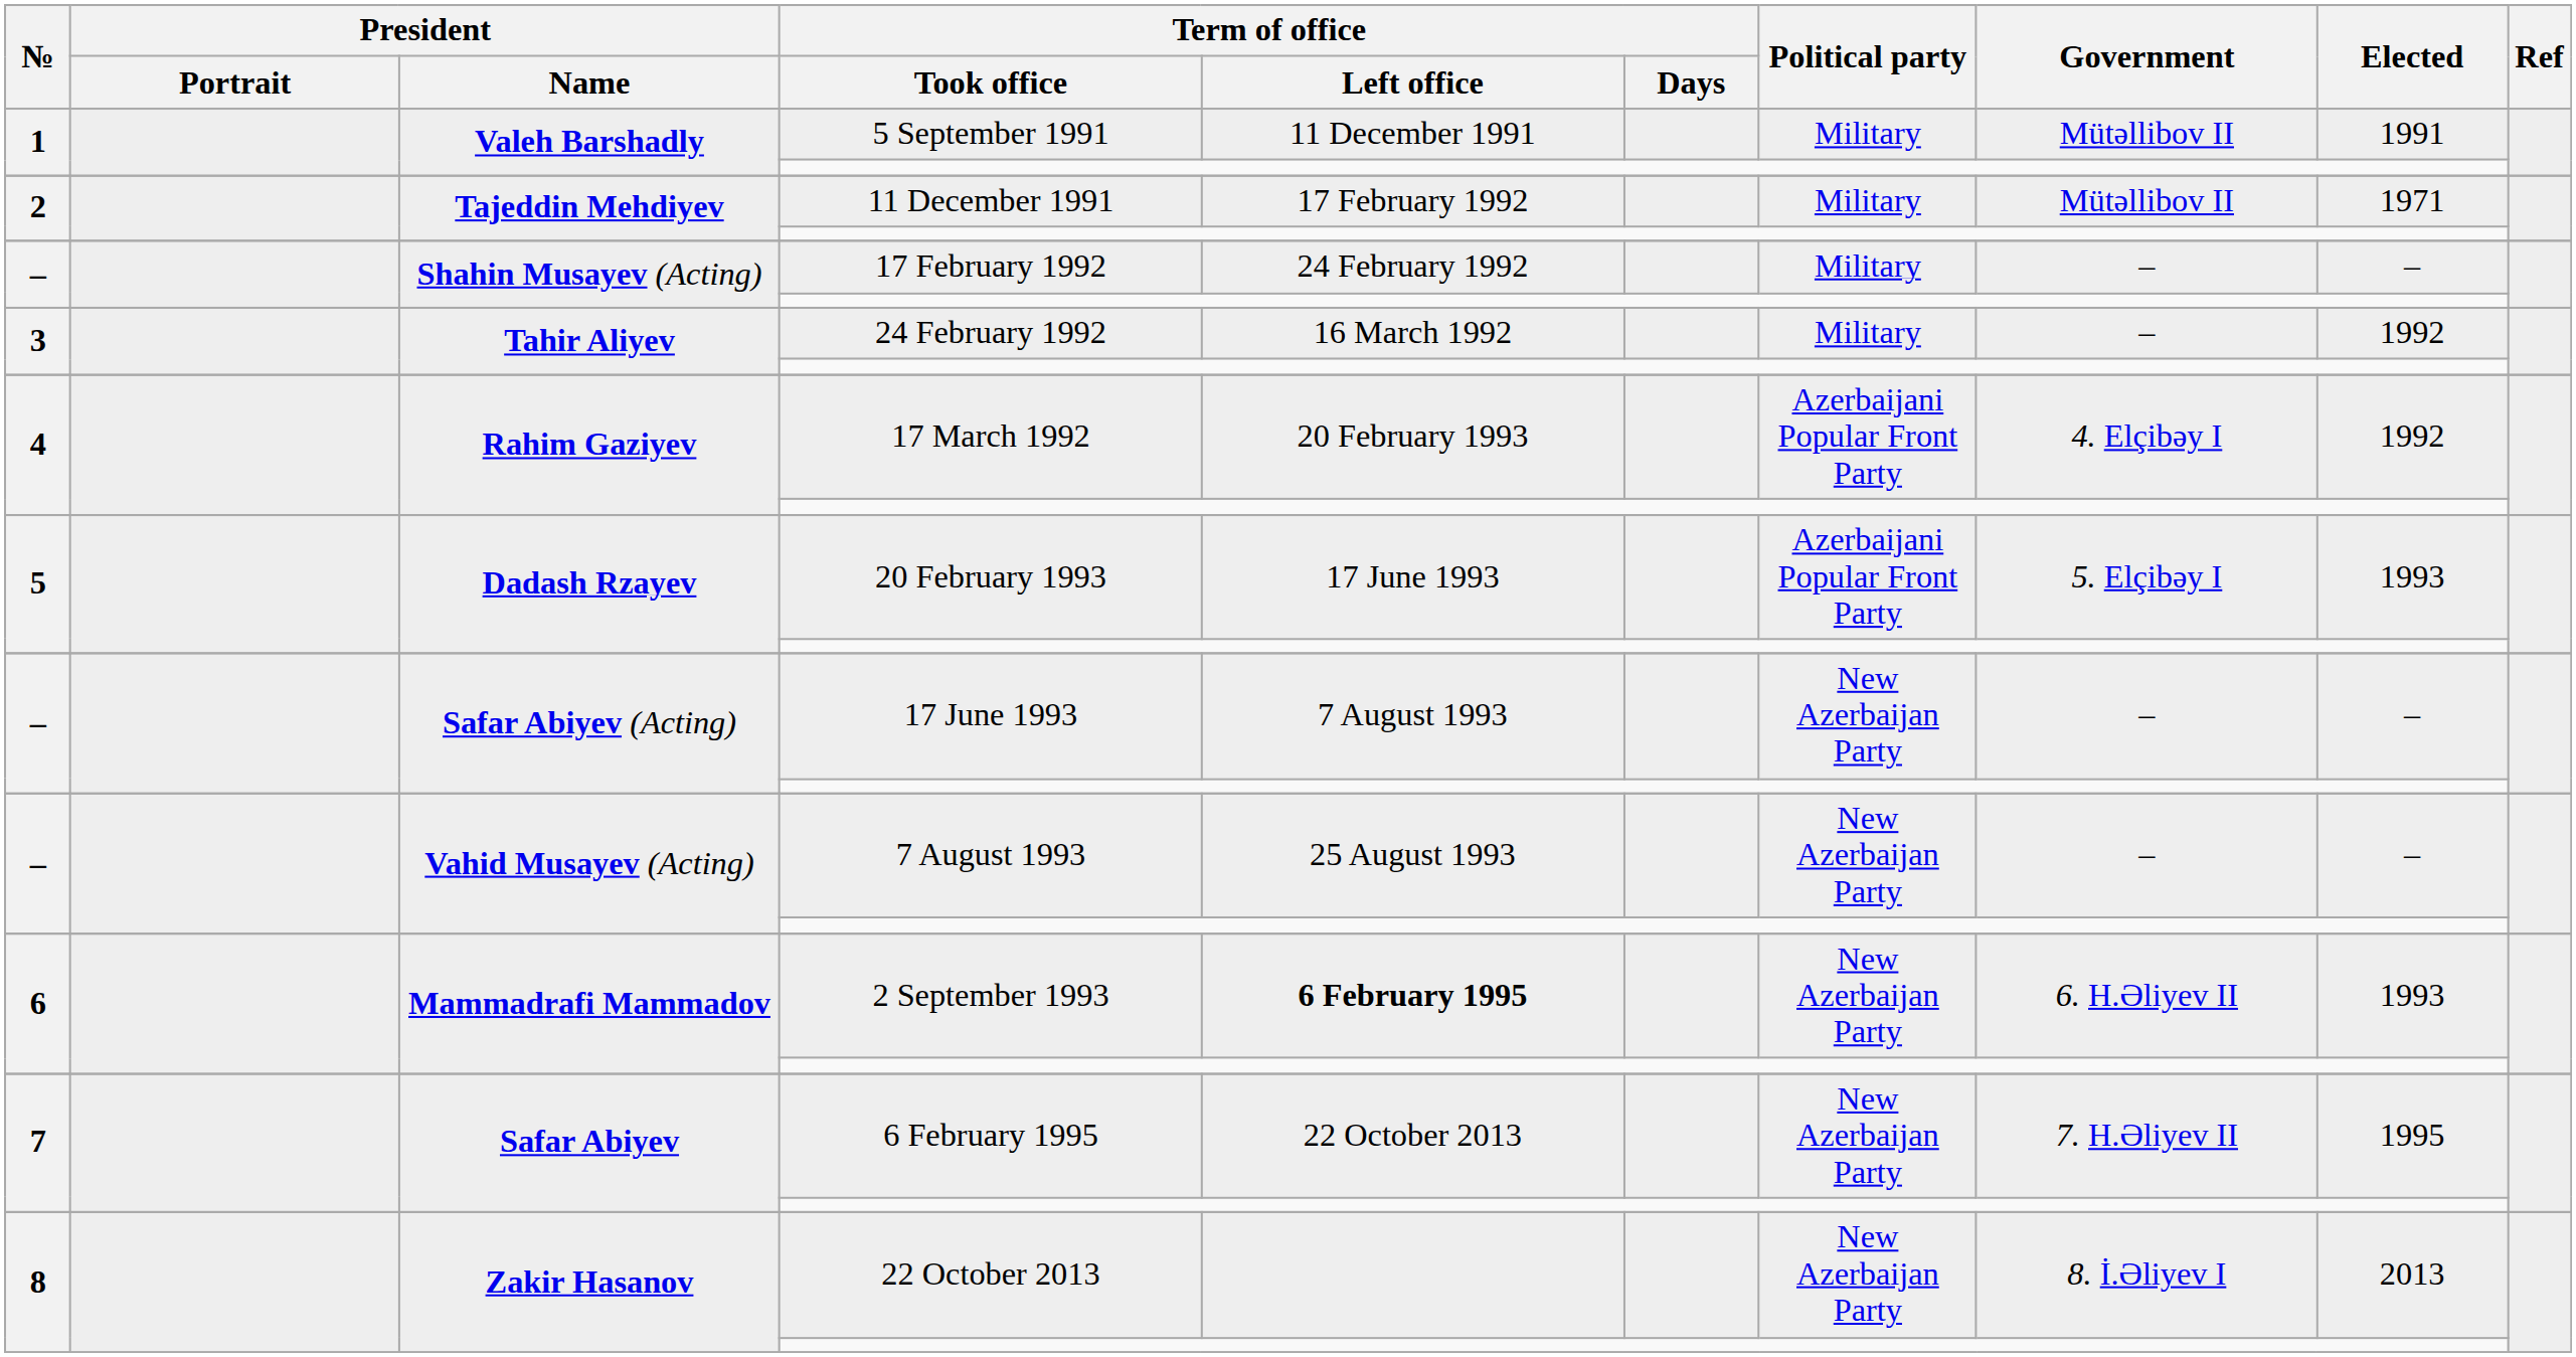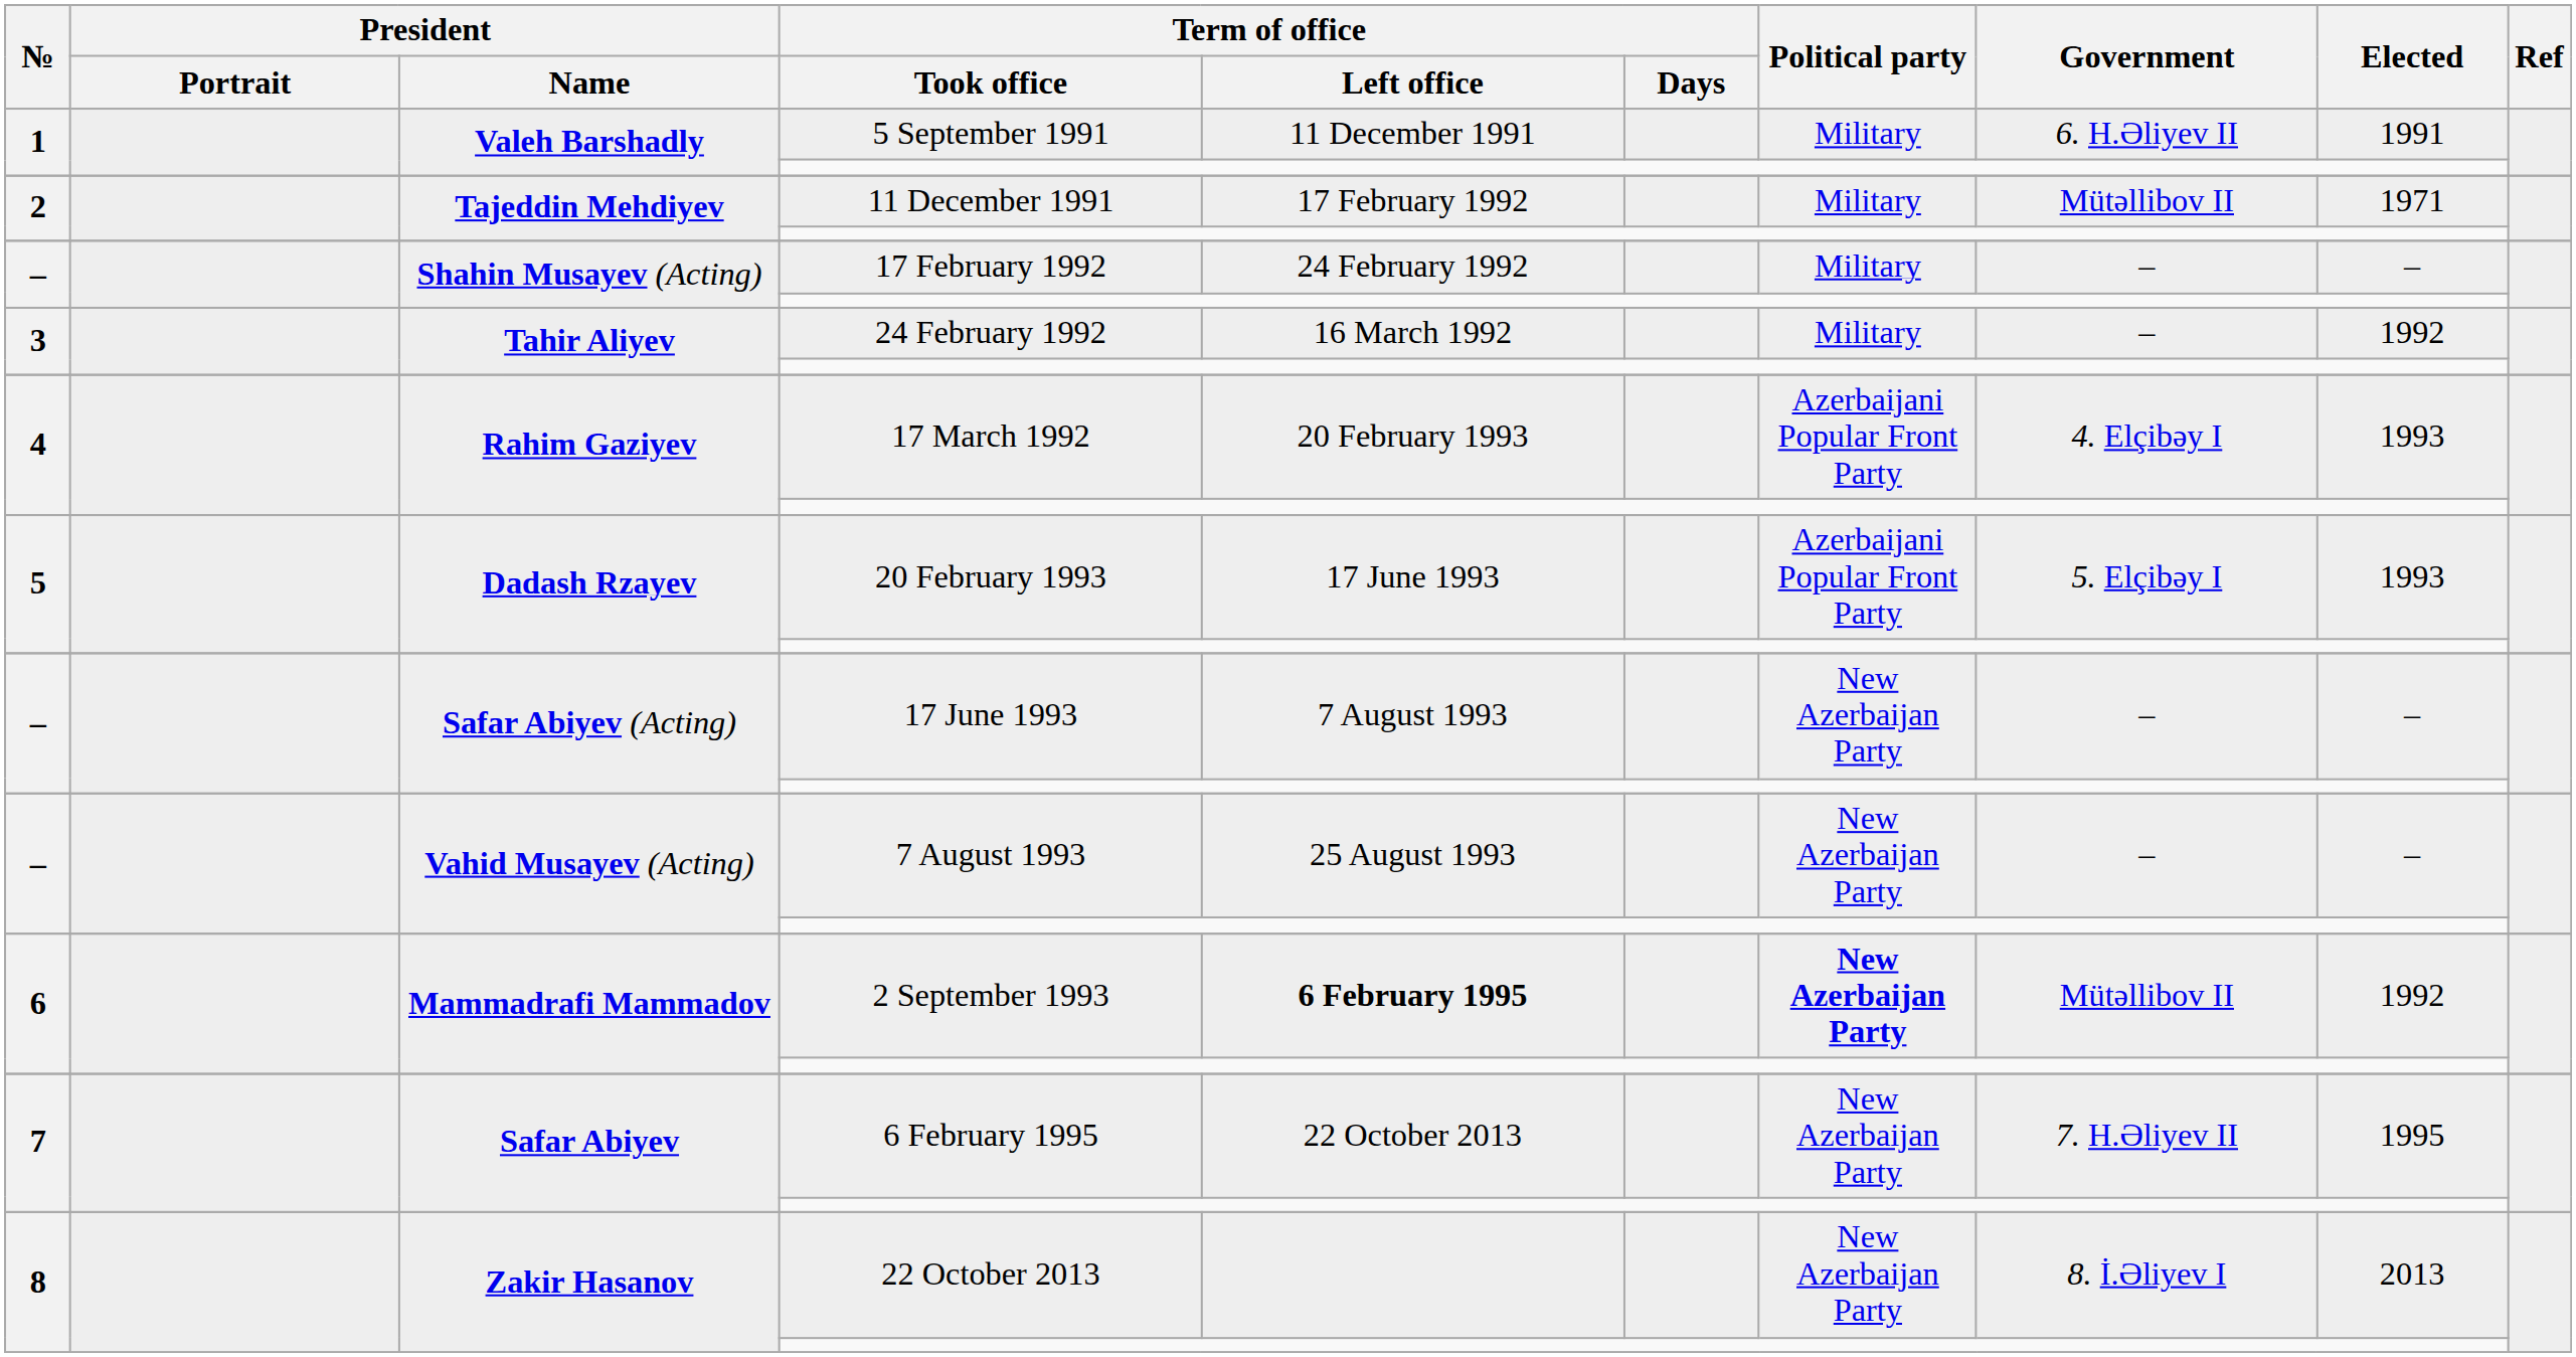5 September 1991 | Government: Mütəllibov II -> 6. H.Əliyev II
17 March 1992 | Elected: 1992 -> 1993
2 September 1993 | Political party: normal -> bold
2 September 1993 | Government: 6. H.Əliyev II -> Mütəllibov II
2 September 1993 | Elected: 1993 -> 1992
